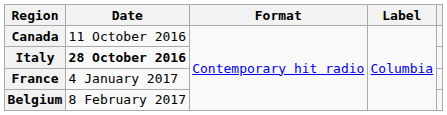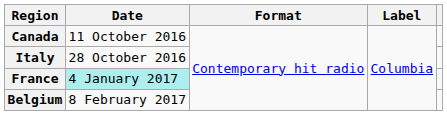Italy | Date: bold -> normal
France | Date: no background -> paleturquoise background
